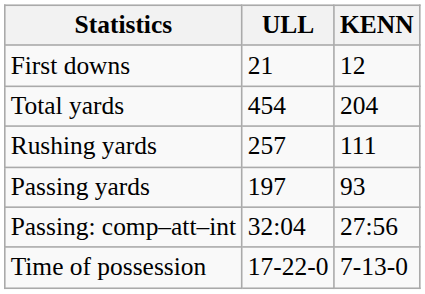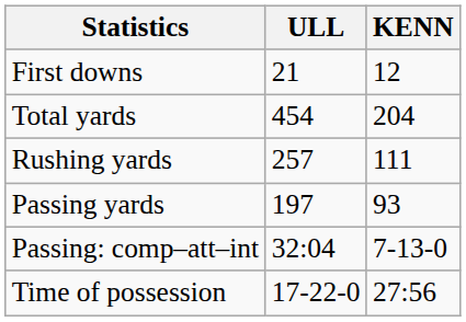Passing: comp–att–int | KENN: 27:56 -> 7-13-0
Time of possession | KENN: 7-13-0 -> 27:56
